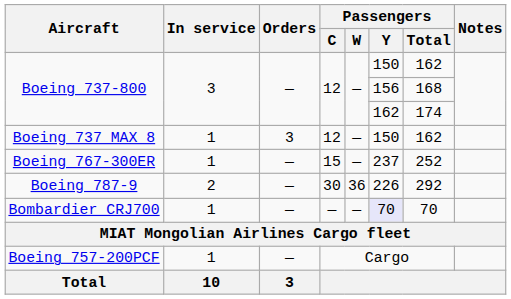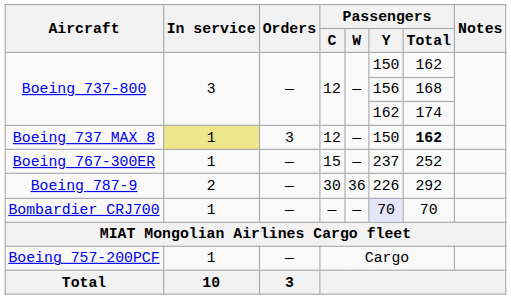Boeing 737 MAX 8 | In service: no background -> khaki background
Boeing 737 MAX 8 | Passengers / Total: normal -> bold
